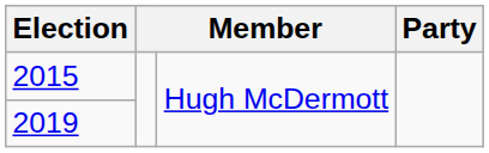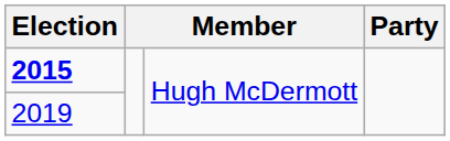2015 | Election: normal -> bold
